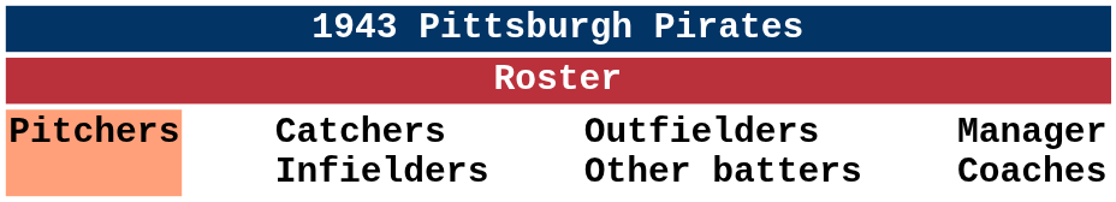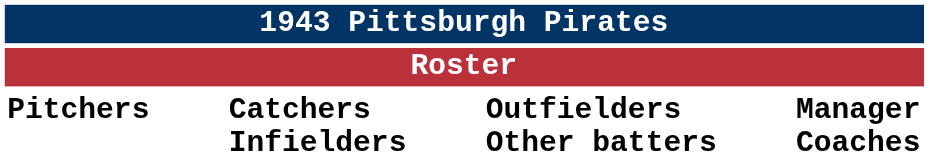Pitchers | column 1: lightsalmon background -> no background
